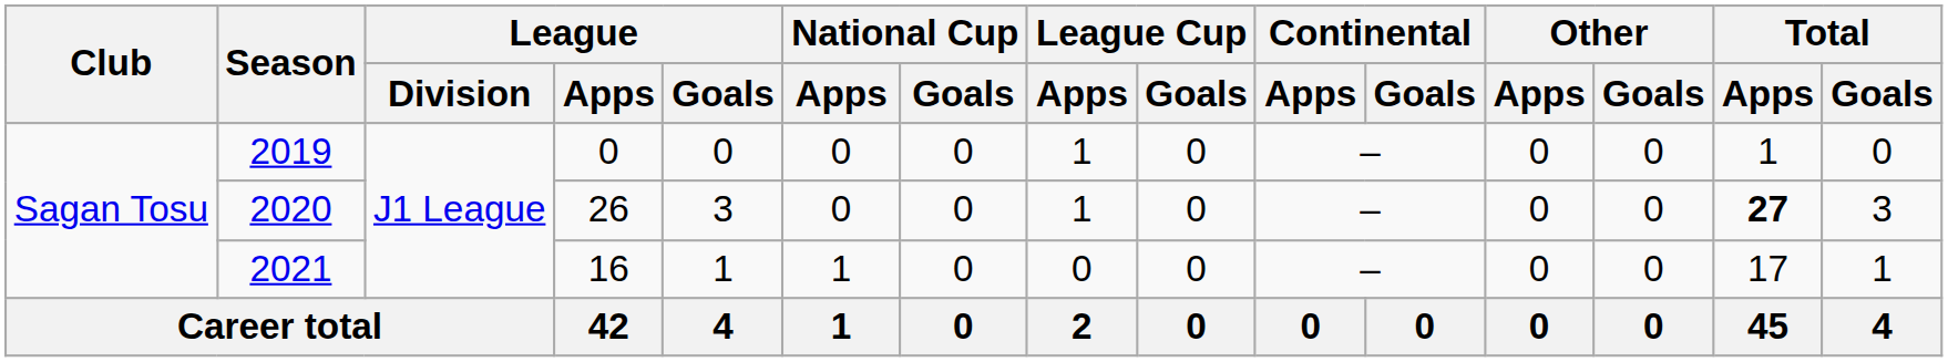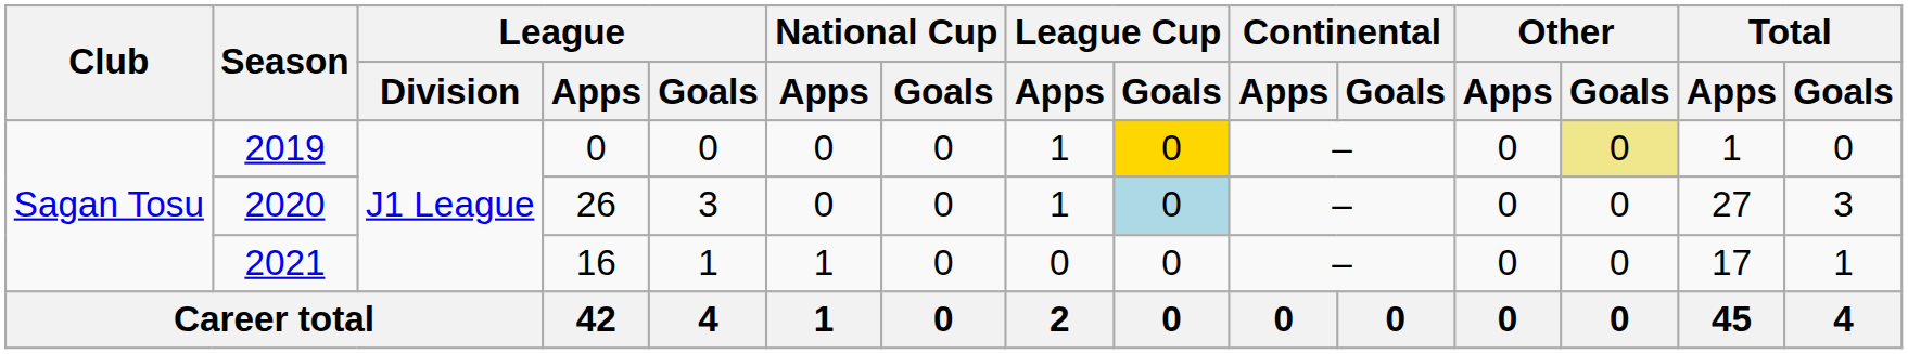2019 | League Cup / Goals: no background -> gold background
2019 | Other / Goals: no background -> khaki background
2020 | League Cup / Goals: no background -> lightblue background
2020 | Total / Apps: bold -> normal
